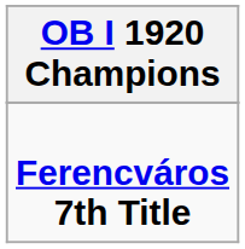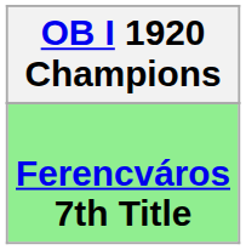row 2 | column 1: no background -> lightgreen background
